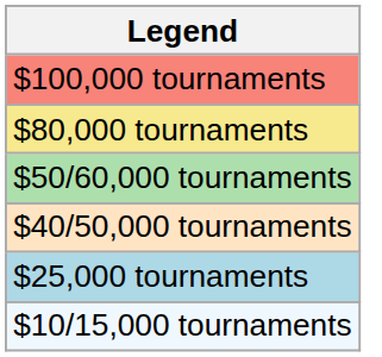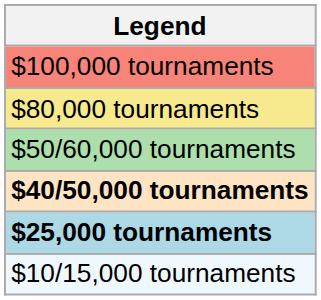row 5 | column 1: normal -> bold
row 6 | column 1: normal -> bold
